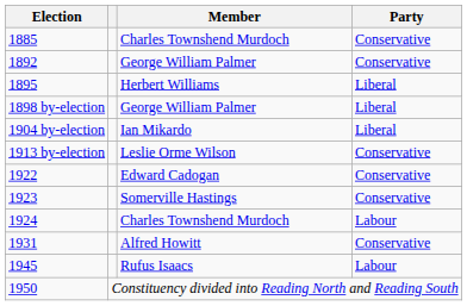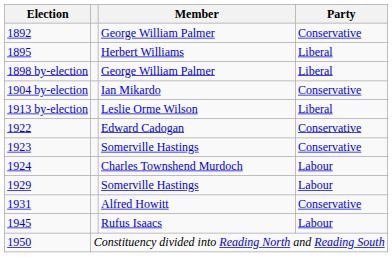- row: 1885 | Charles Townshend Murdoch | Conservative
1904 by-election | Party: Liberal -> Conservative
1913 by-election | Party: Conservative -> Liberal
+ row: 1929 | Somerville Hastings | Labour
